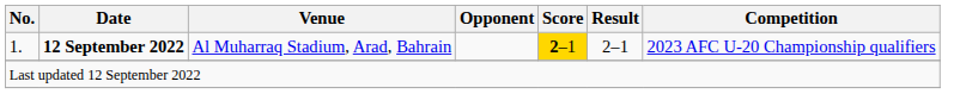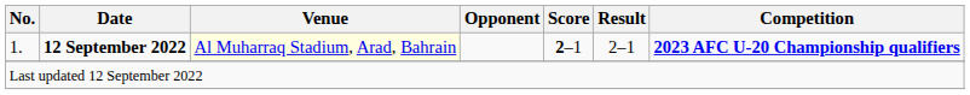1. | Venue: no background -> lightyellow background
1. | Score: gold background -> no background
1. | Competition: normal -> bold
